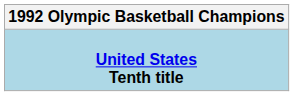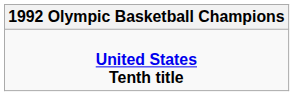row 2 | column 1: lightblue background -> no background
